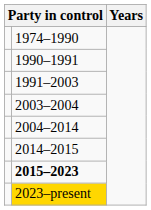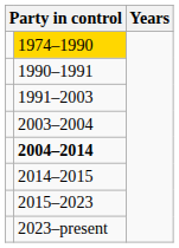1974–1990 | column 2: no background -> gold background
2004–2014 | column 2: normal -> bold
2015–2023 | column 2: bold -> normal
2023–present | column 2: gold background -> no background
